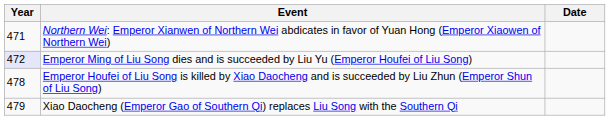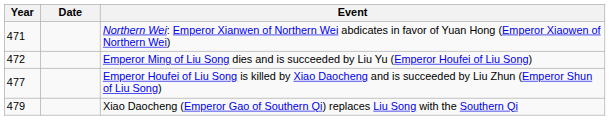columns swapped: Date <-> Event
row 3 | Year: lavender background -> no background
row 4 | Year: 478 -> 477
